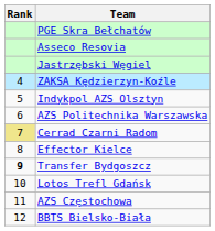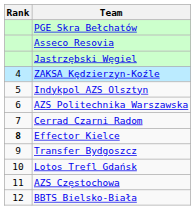Cerrad Czarni Radom | Rank: khaki background -> no background
Effector Kielce | Rank: normal -> bold
Transfer Bydgoszcz | Rank: bold -> normal
